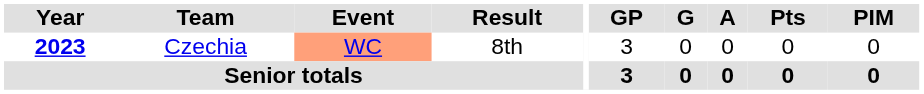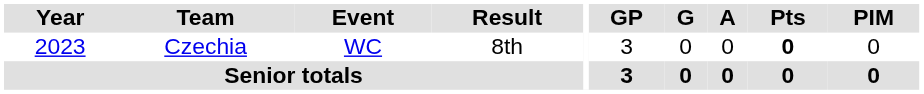Czechia | Year: bold -> normal
Czechia | Event: lightsalmon background -> no background
Czechia | Pts: normal -> bold
